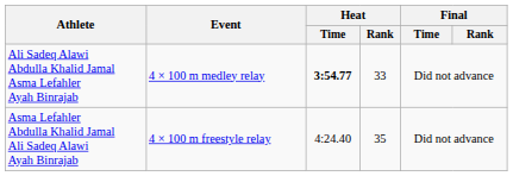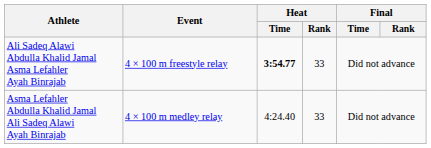row 3 | Event: 4 × 100 m medley relay -> 4 × 100 m freestyle relay
row 4 | Event: 4 × 100 m freestyle relay -> 4 × 100 m medley relay
row 4 | Heat / Rank: 35 -> 33
